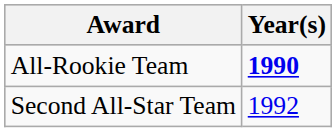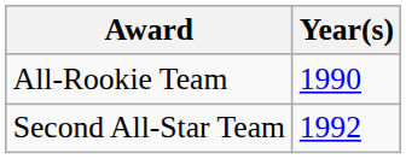row 2 | Year(s): bold -> normal
